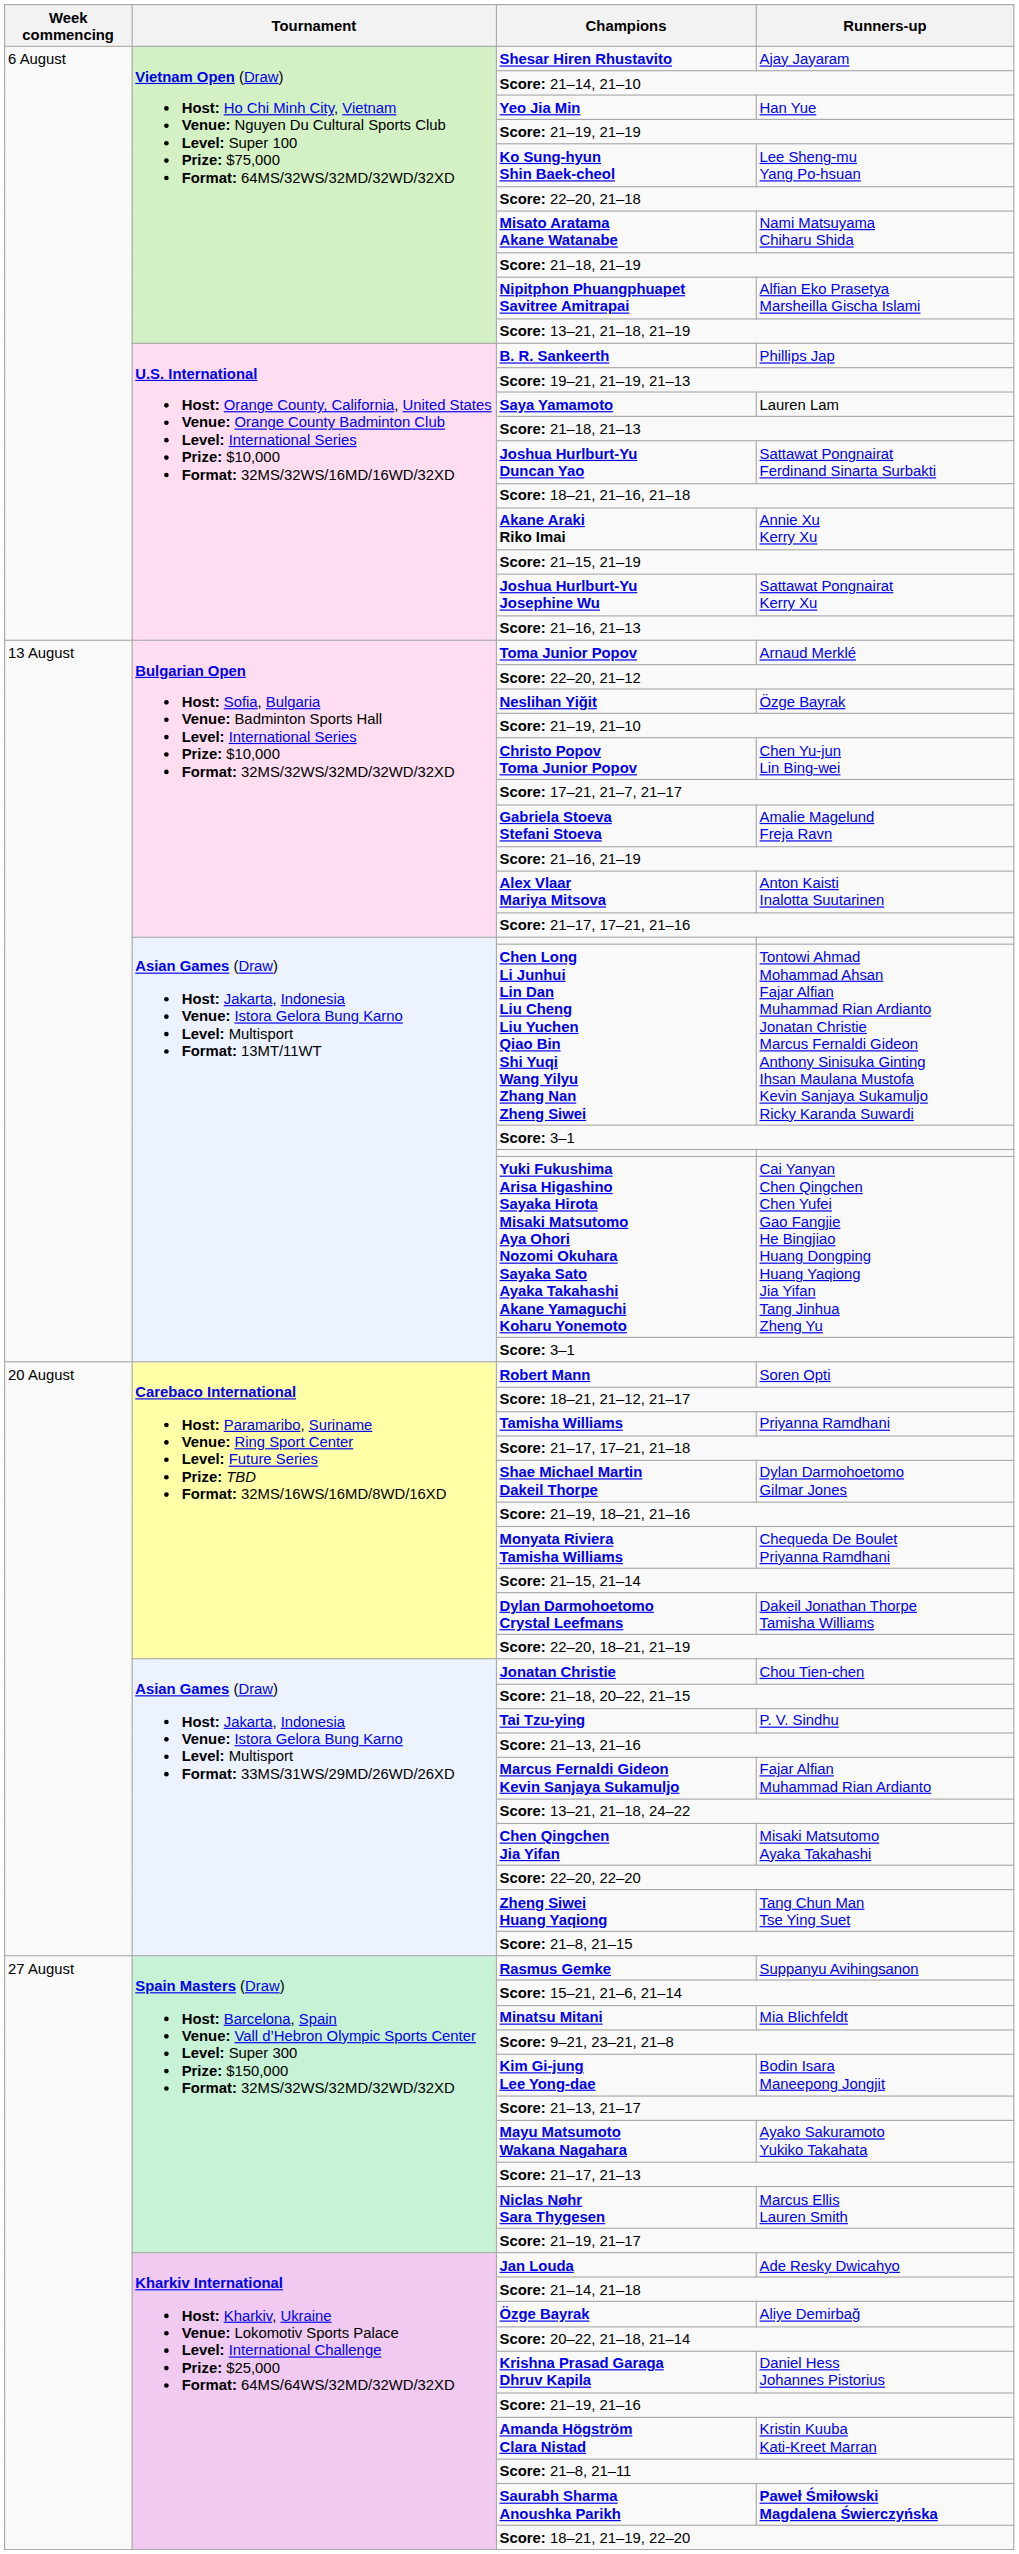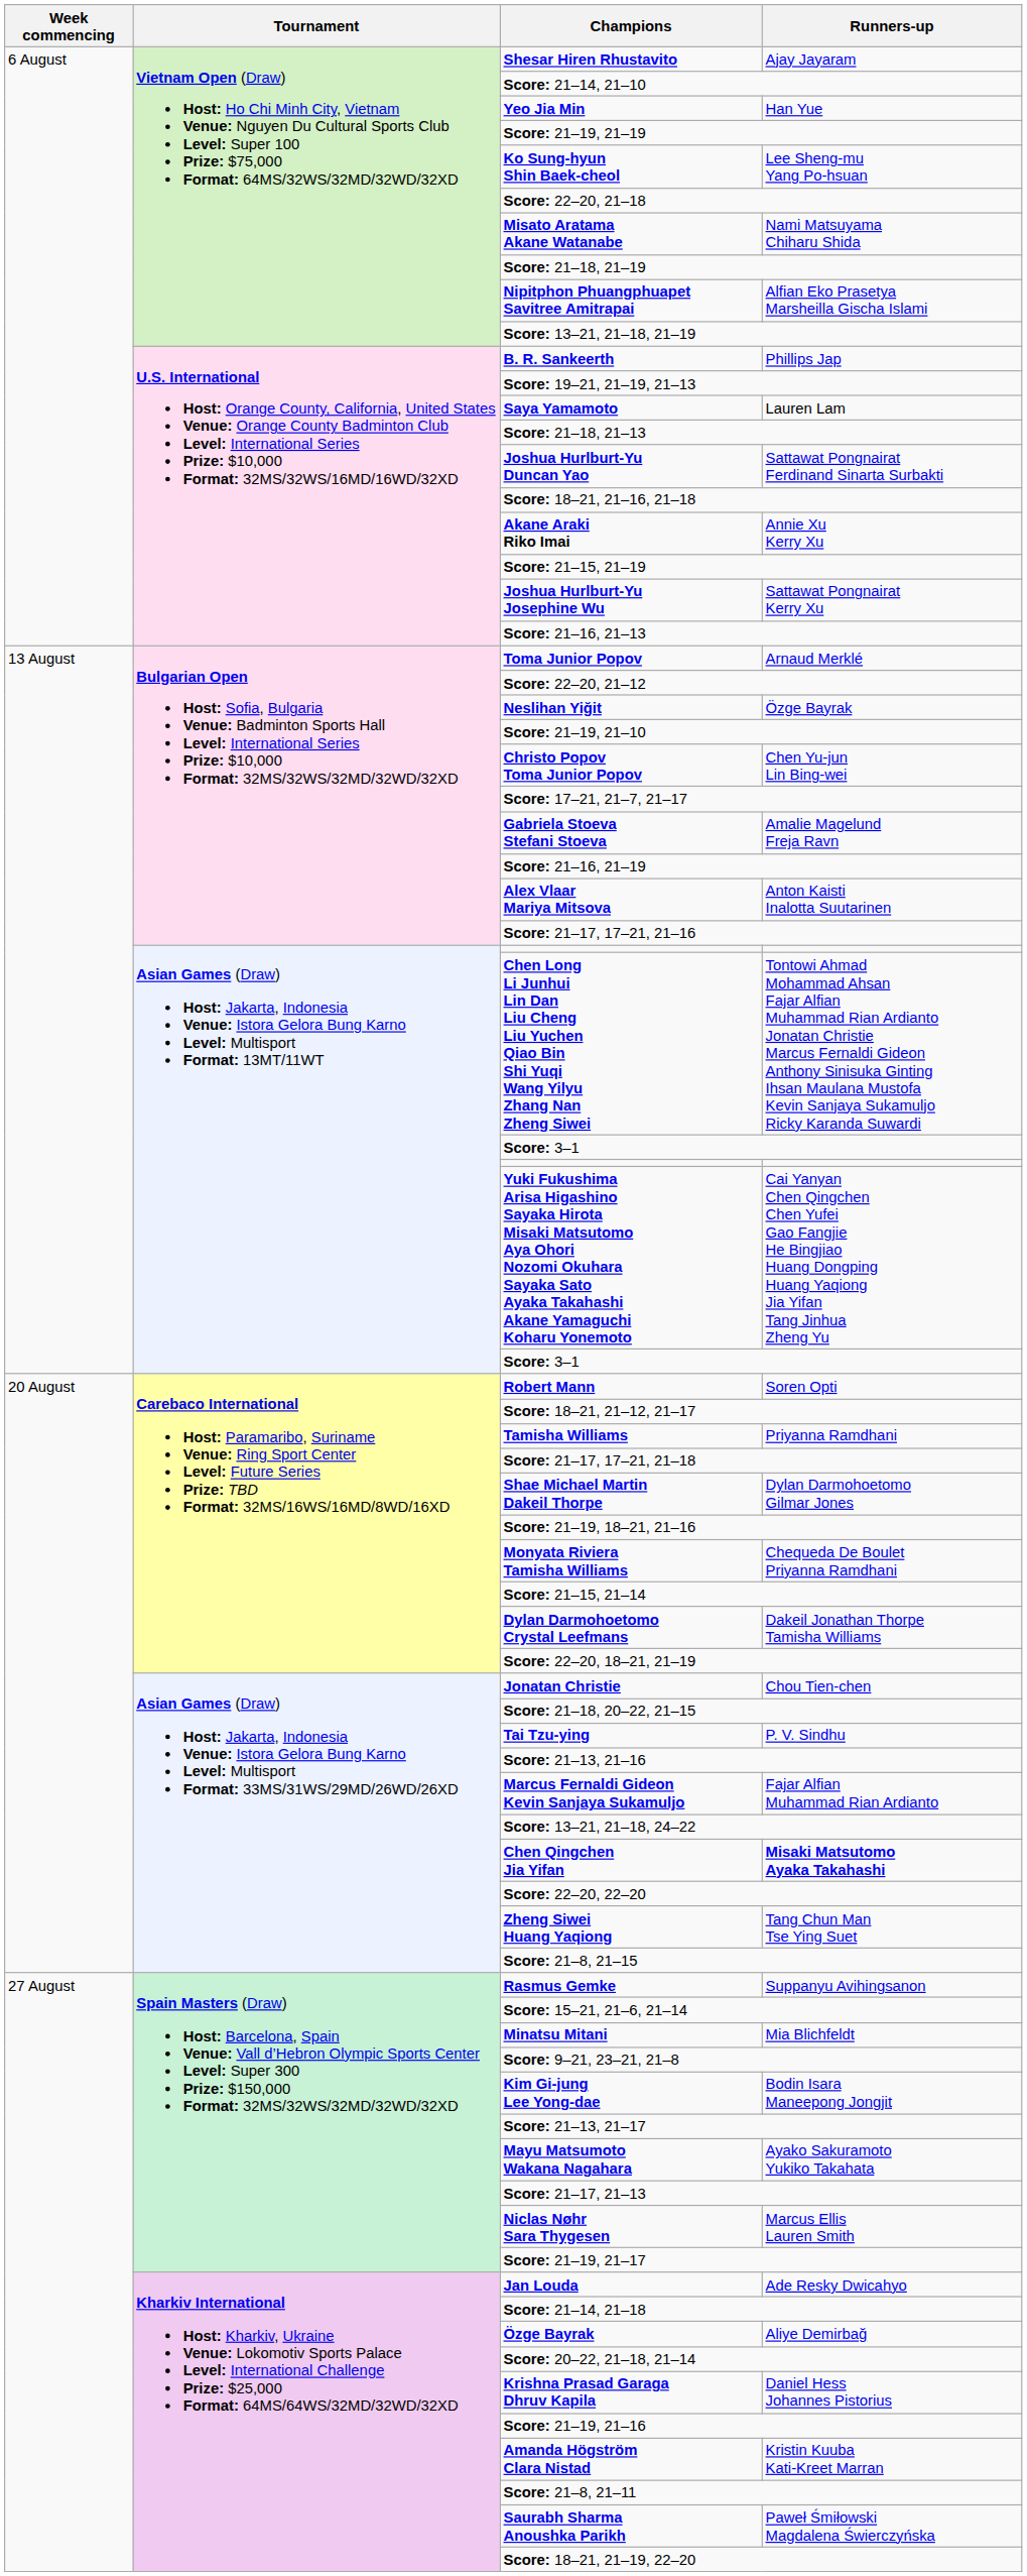Chen Qingchen Jia Yifan | Runners-up: normal -> bold
Saurabh Sharma Anoushka Parikh | Runners-up: bold -> normal
